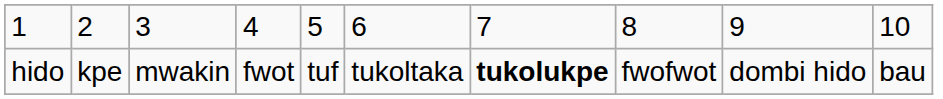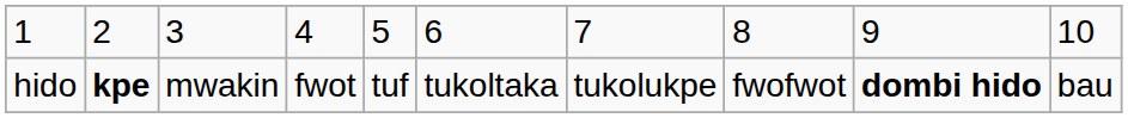hido | column 2: normal -> bold
hido | column 7: bold -> normal
hido | column 9: normal -> bold
